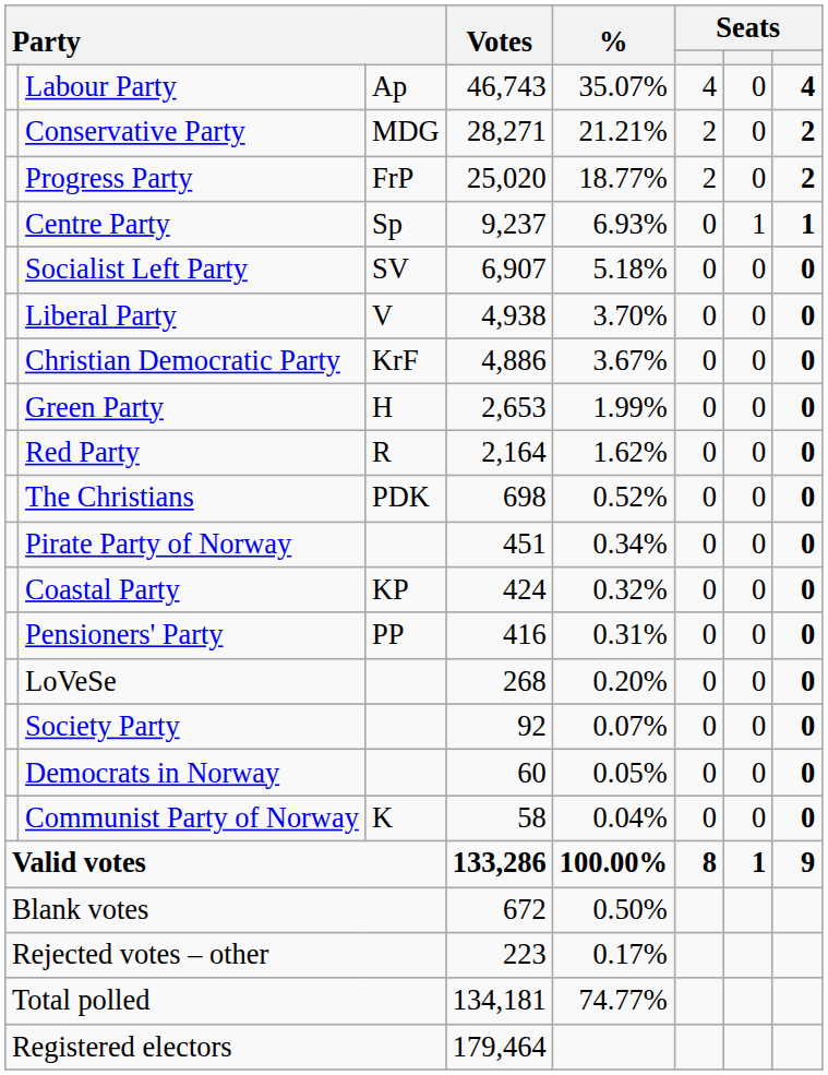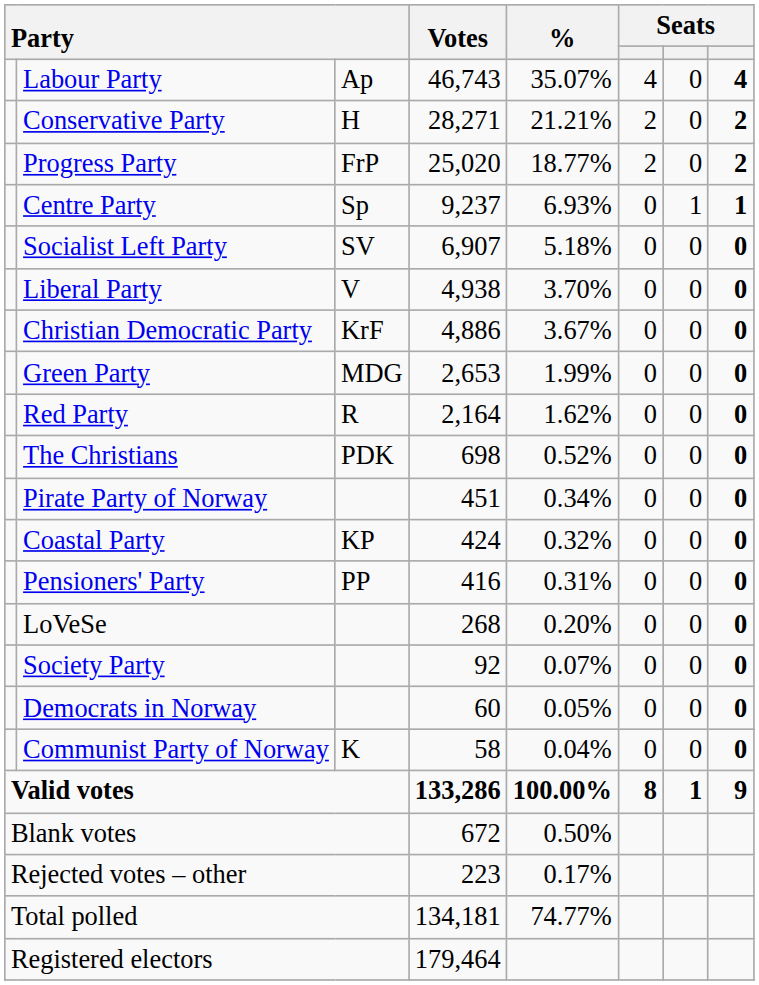Conservative Party | column 3: MDG -> H
Green Party | column 3: H -> MDG
